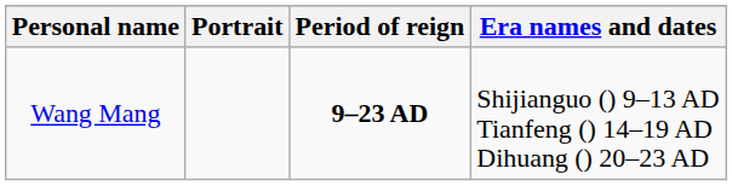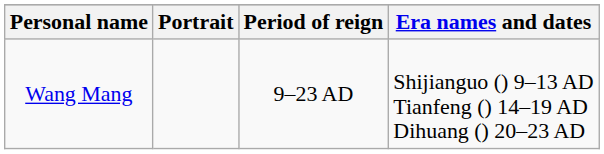Wang Mang | Period of reign: bold -> normal
